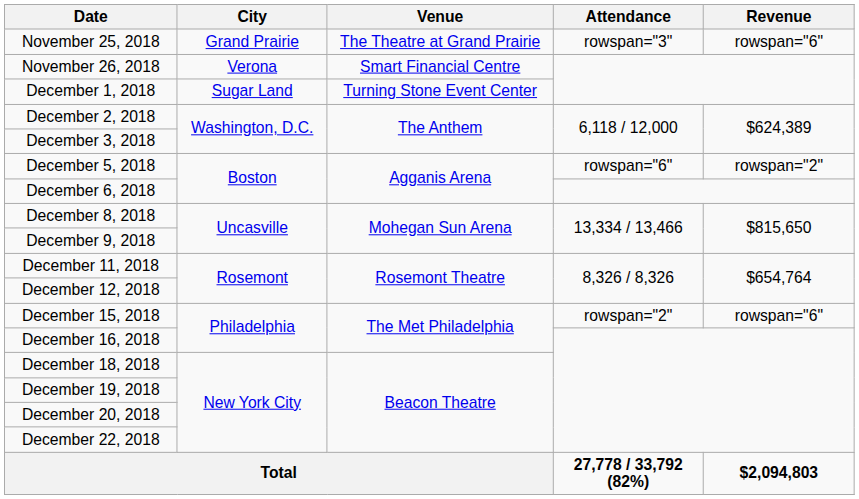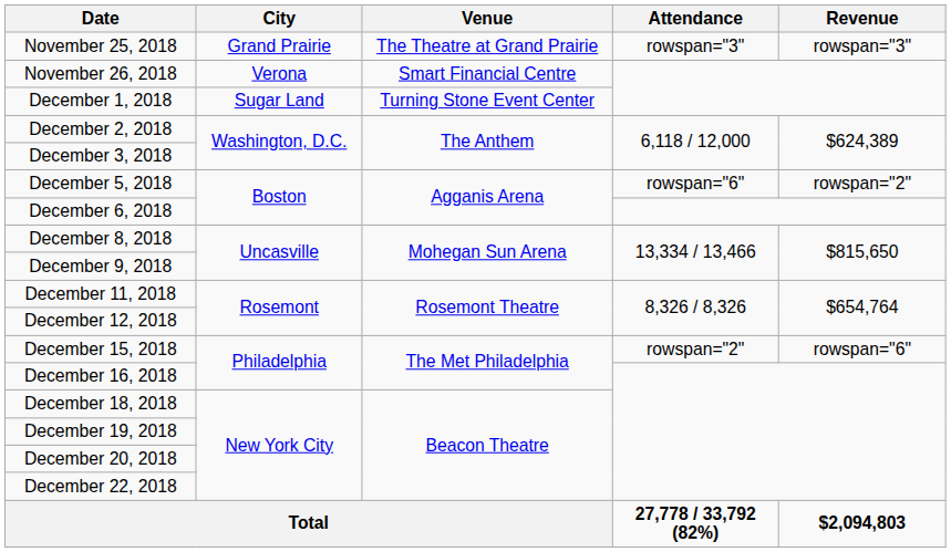November 25, 2018 | Revenue: rowspan="6" -> rowspan="3"
